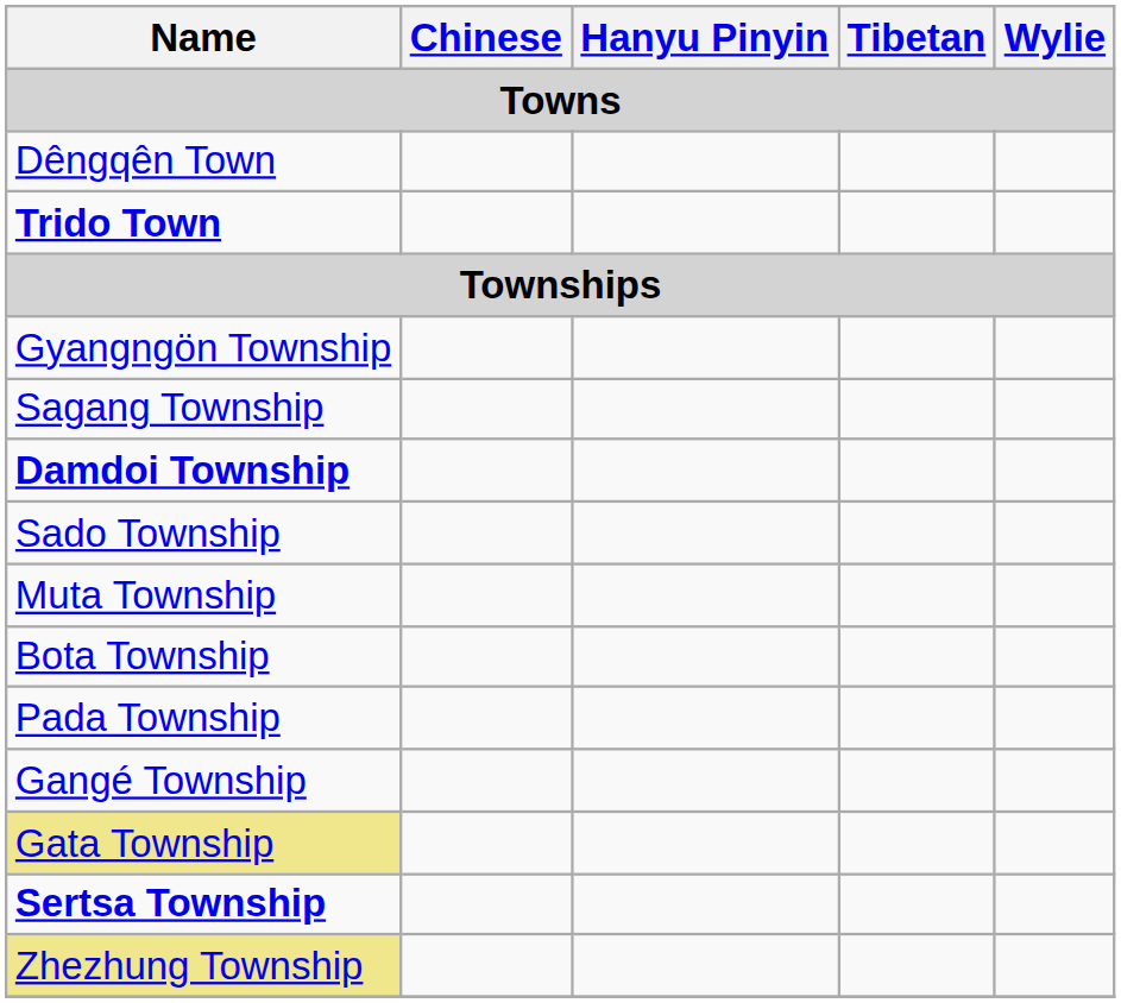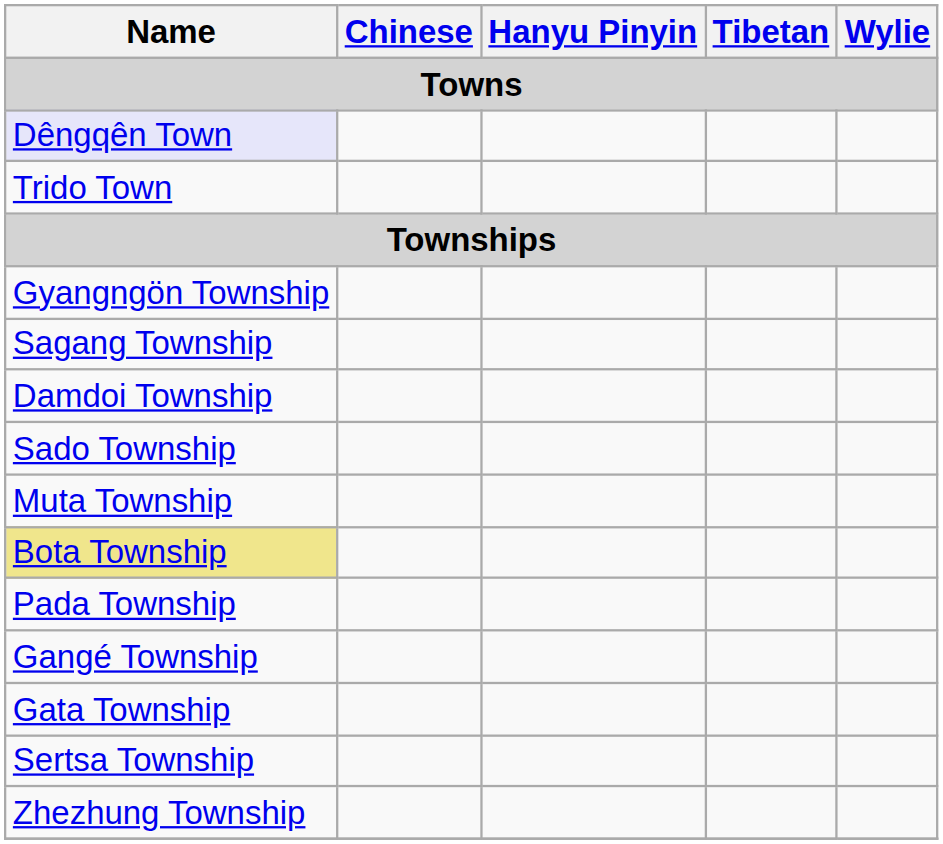Dêngqên Town | Name: no background -> lavender background
Trido Town | Name: bold -> normal
Damdoi Township | Name: bold -> normal
Bota Township | Name: no background -> khaki background
Gata Township | Name: khaki background -> no background
Sertsa Township | Name: bold -> normal
Zhezhung Township | Name: khaki background -> no background
